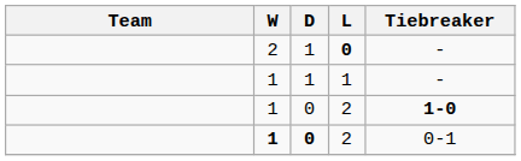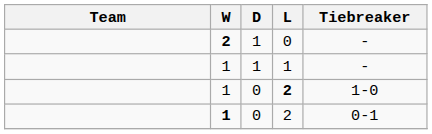row 2 | W: normal -> bold
row 2 | L: bold -> normal
row 4 | L: normal -> bold
row 4 | Tiebreaker: bold -> normal
row 5 | D: bold -> normal
